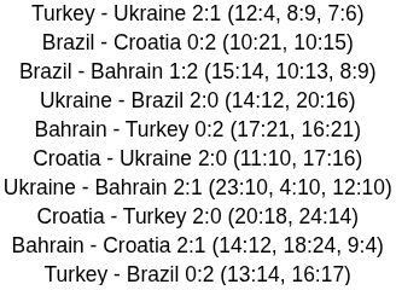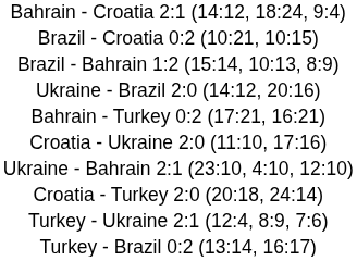row 1 | column 1: Turkey - Ukraine 2:1 (12:4, 8:9, 7:6) -> Bahrain - Croatia 2:1 (14:12, 18:24, 9:4)
row 9 | column 1: Bahrain - Croatia 2:1 (14:12, 18:24, 9:4) -> Turkey - Ukraine 2:1 (12:4, 8:9, 7:6)
